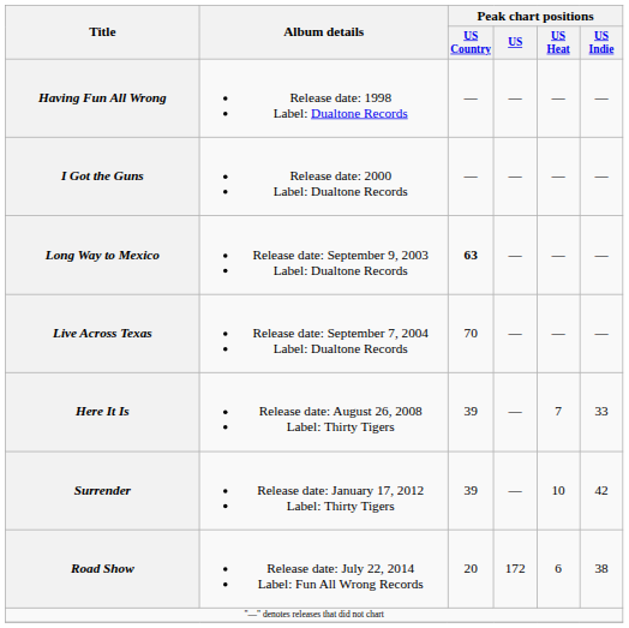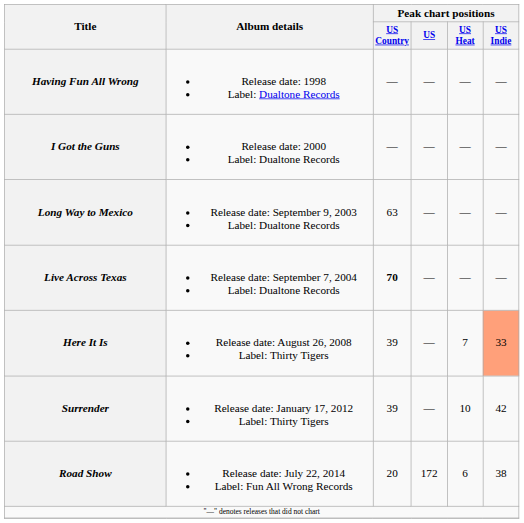Long Way to Mexico | Peak chart positions / US Country: bold -> normal
Live Across Texas | Peak chart positions / US Country: normal -> bold
Here It Is | Peak chart positions / US Indie: no background -> lightsalmon background
